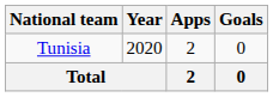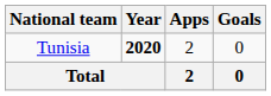Tunisia | Year: normal -> bold
